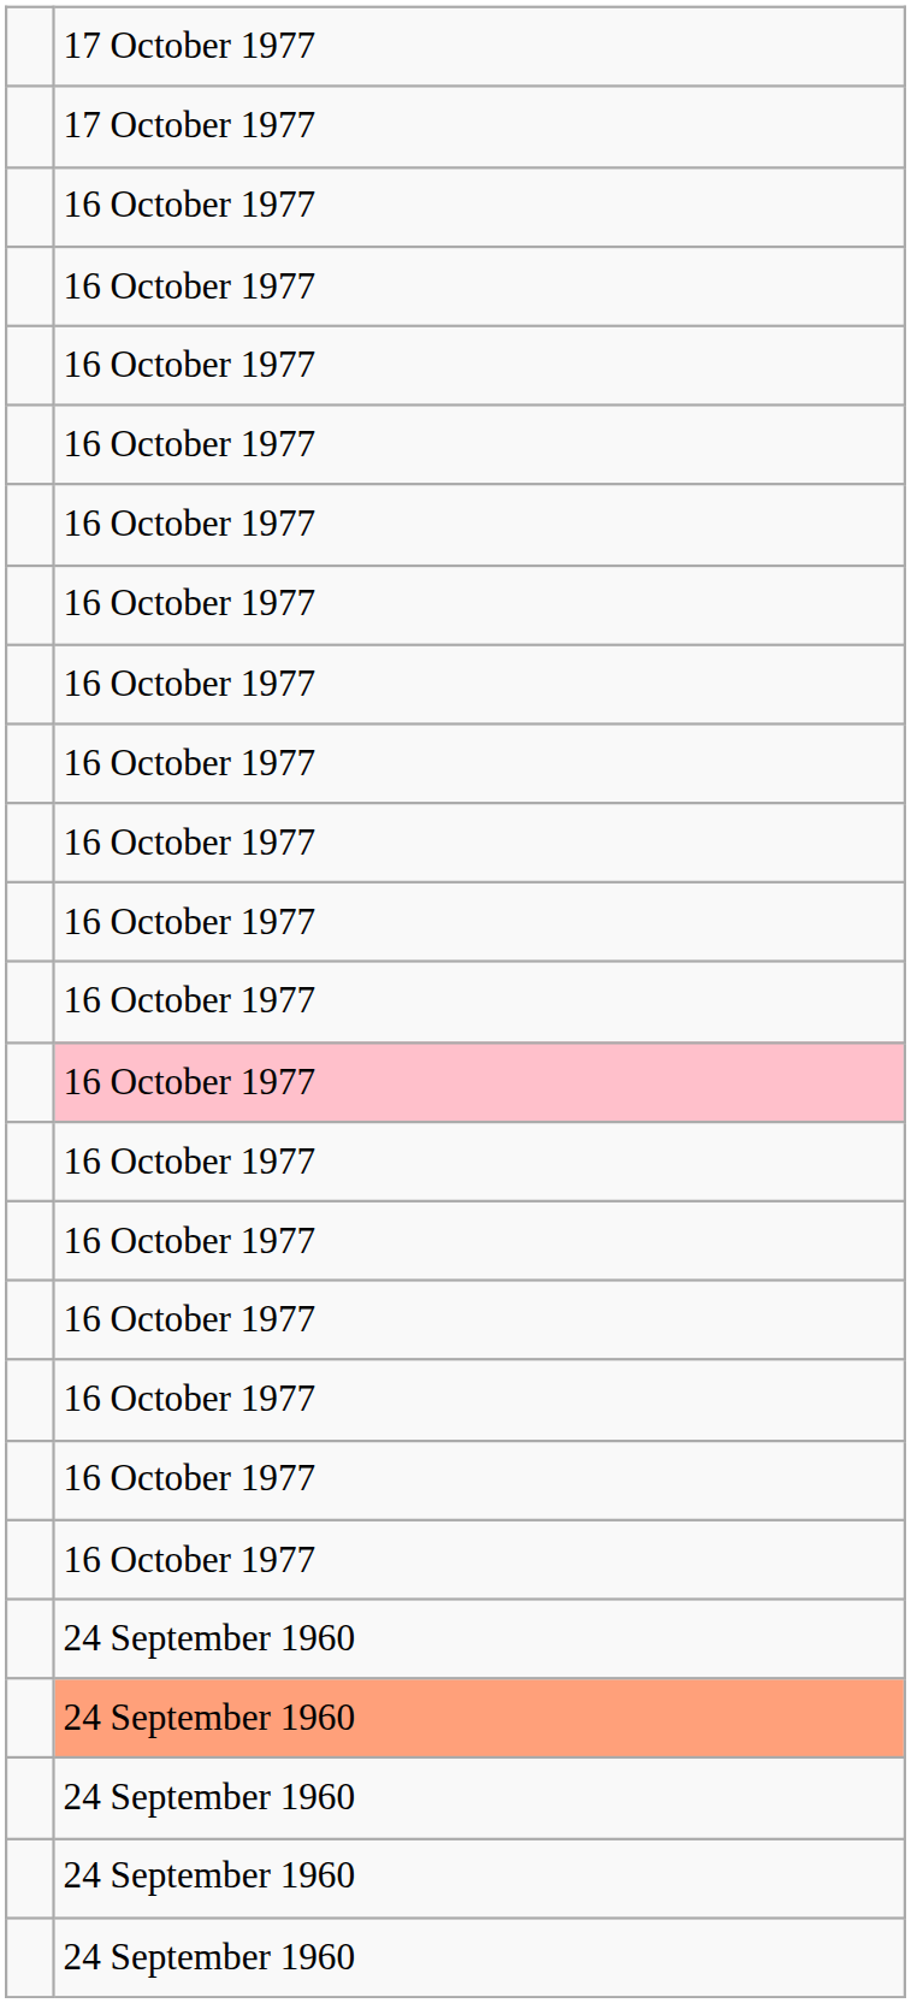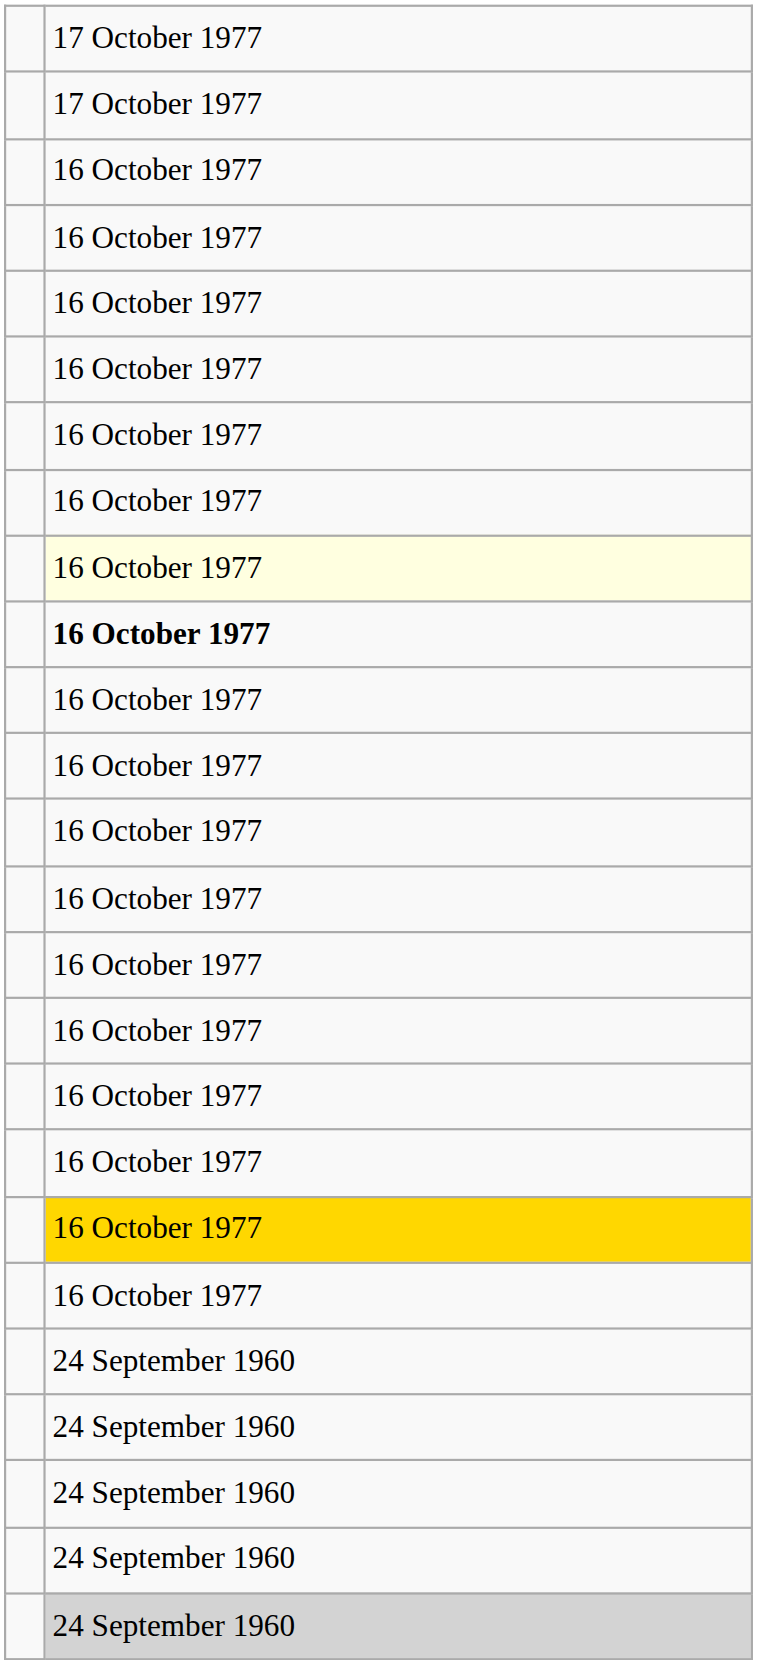row 9 | column 2: no background -> lightyellow background
row 10 | column 2: normal -> bold
row 14 | column 2: pink background -> no background
row 19 | column 2: no background -> gold background
row 22 | column 2: lightsalmon background -> no background
row 25 | column 2: no background -> lightgrey background
